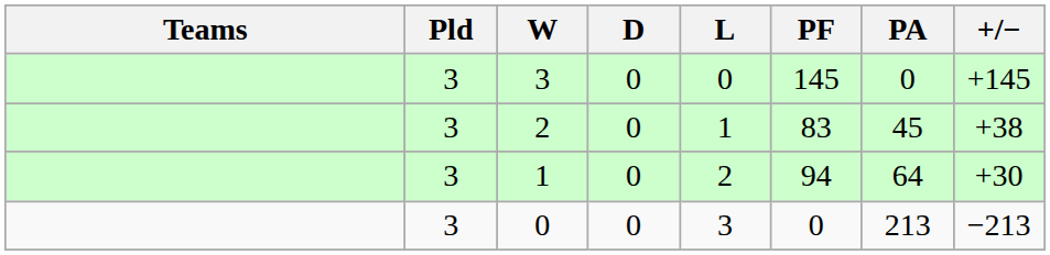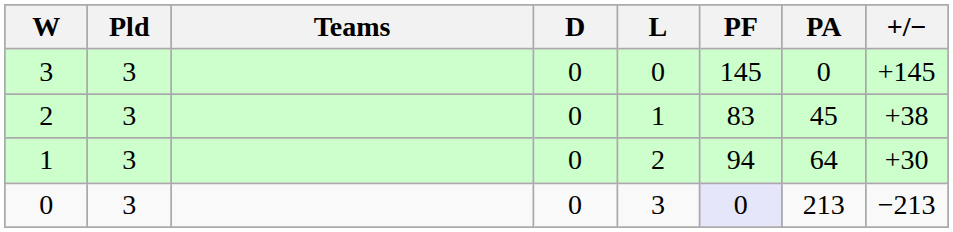columns swapped: Teams <-> W
row 5 | PF: no background -> lavender background
